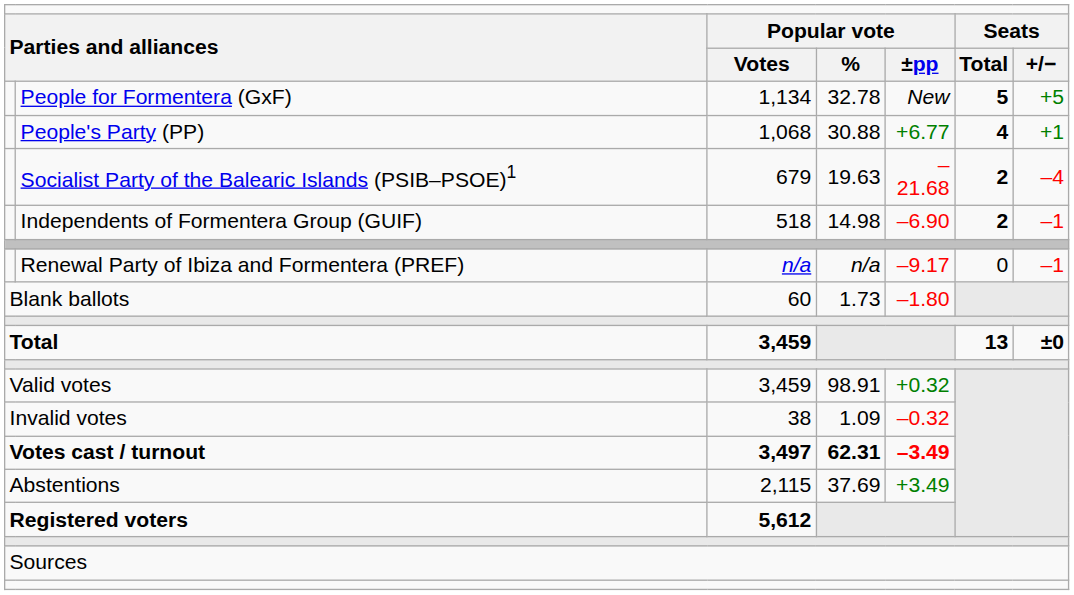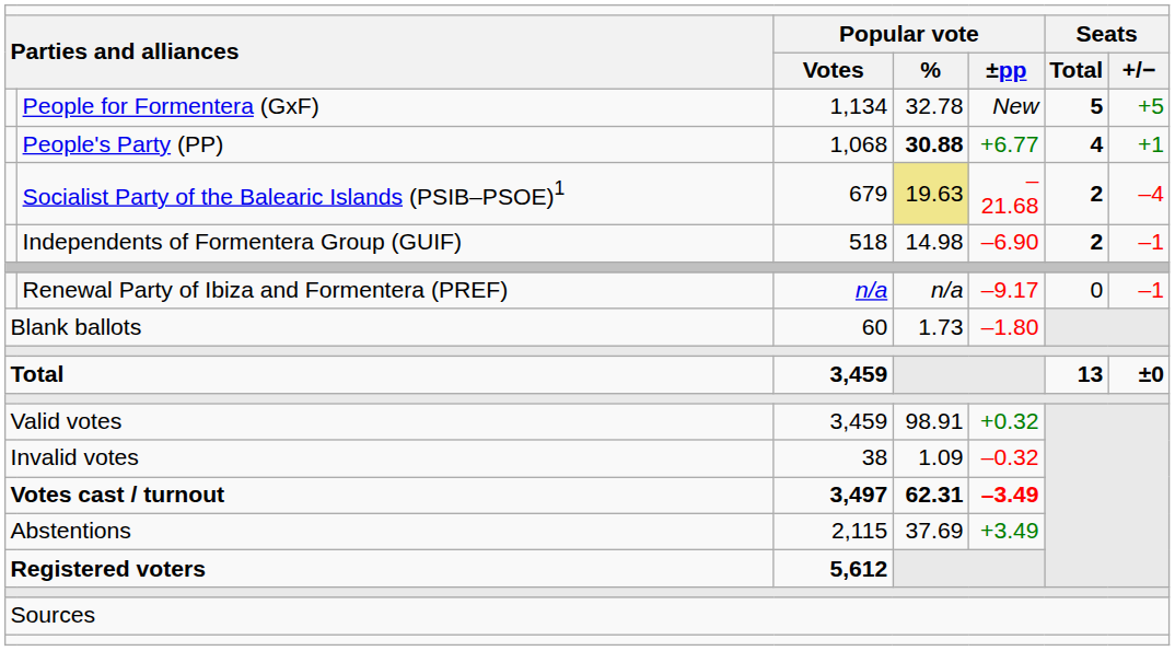People's Party (PP) | column 4: normal -> bold
Socialist Party of the Balearic Islands (PSIB–PSOE)1 | column 4: no background -> khaki background
